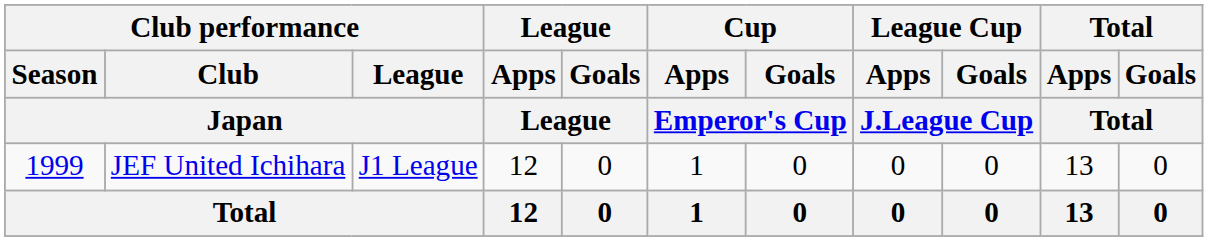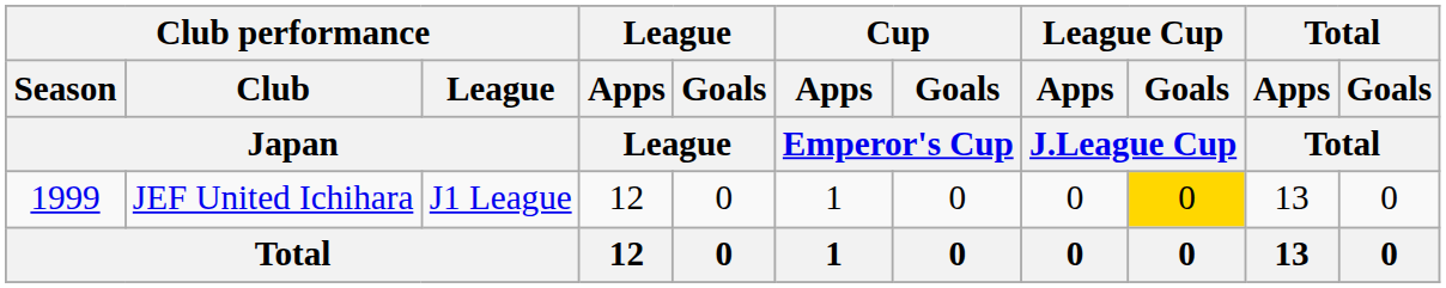JEF United Ichihara | League Cup / Goals / J.League Cup: no background -> gold background
